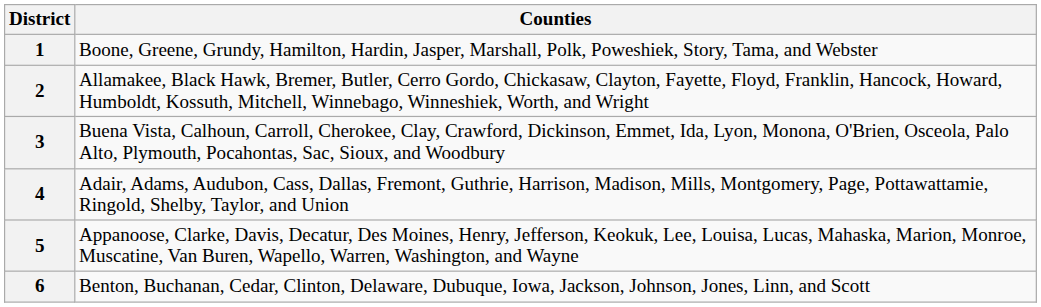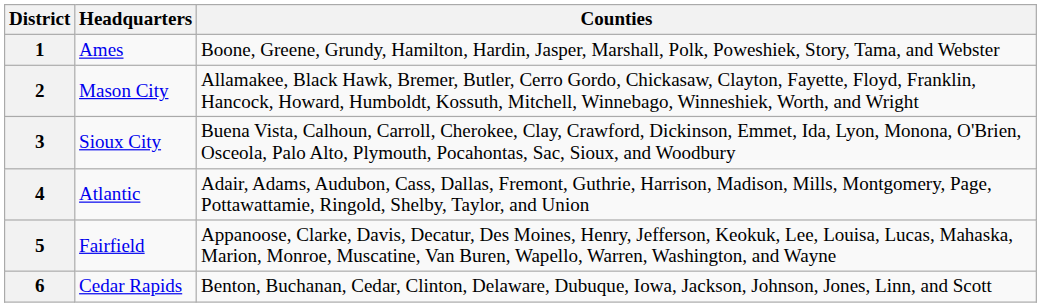+ column: Headquarters | Ames | Mason City | Sioux City | Atlantic | Fairfield | Cedar Rapids
